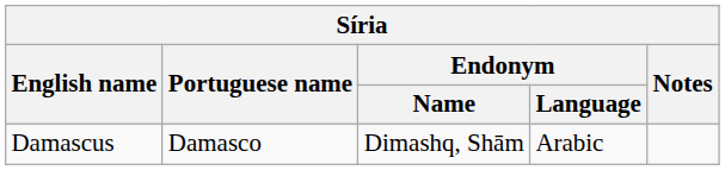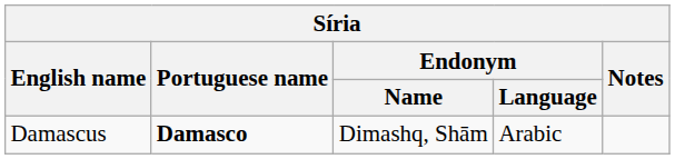Damascus | Portuguese name: normal -> bold
